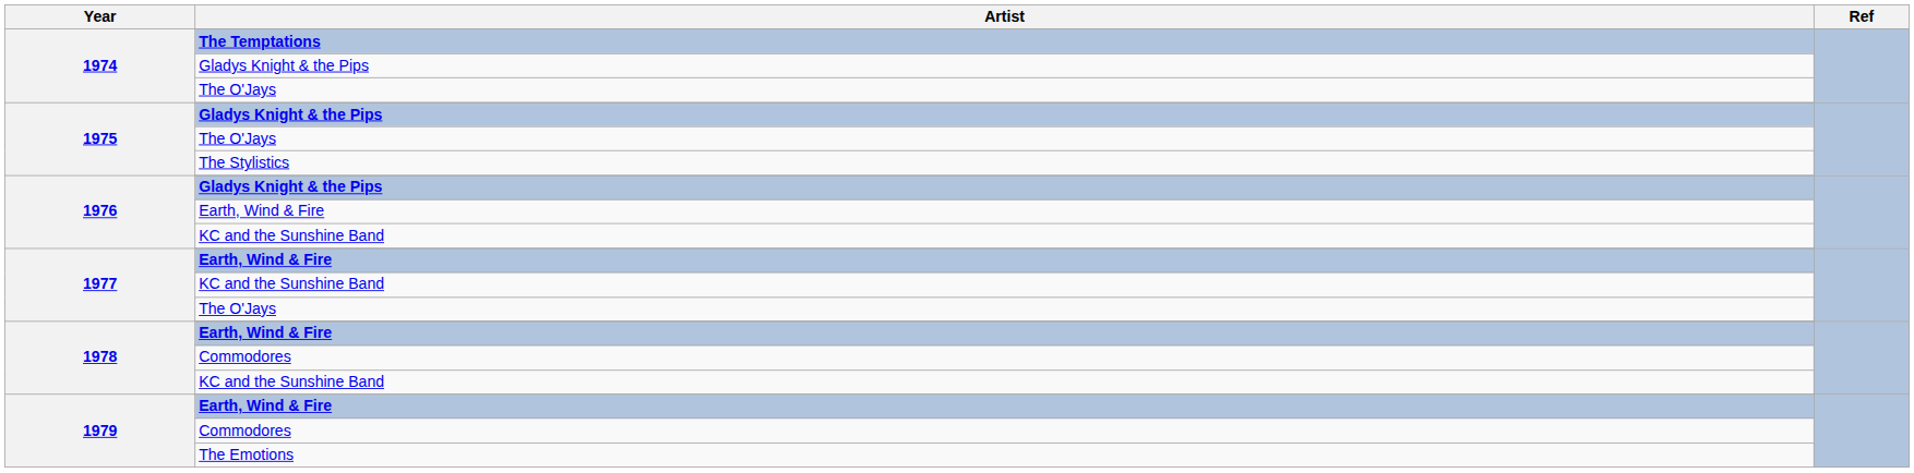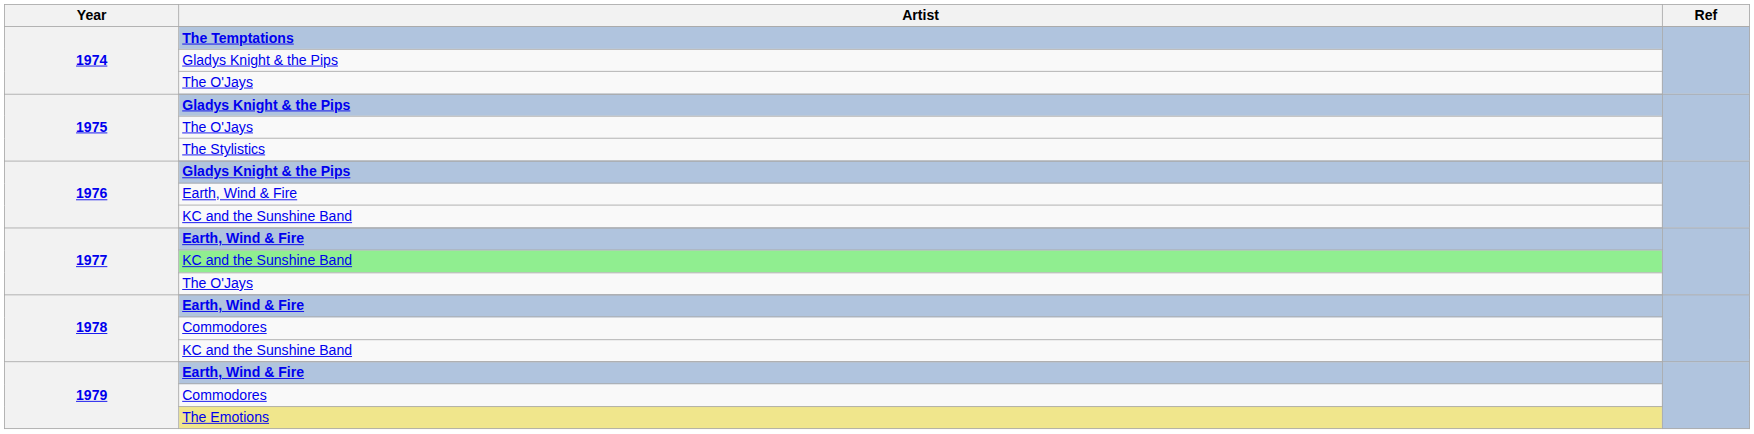1977 / KC and the Sunshine Band | Artist: no background -> lightgreen background
The Emotions | Artist: no background -> khaki background
